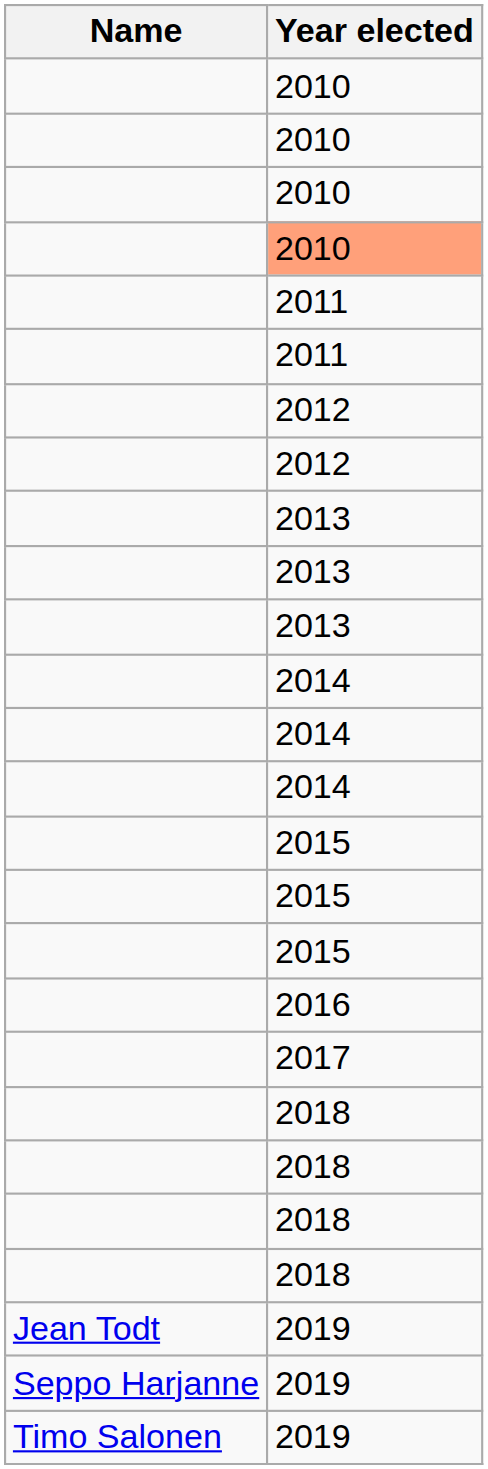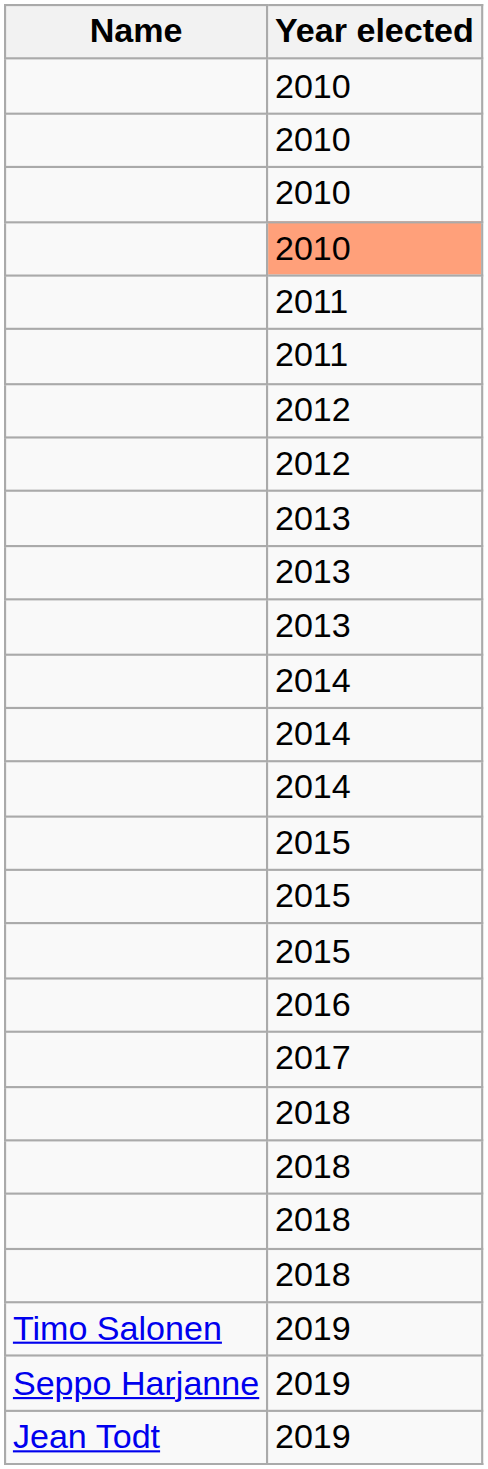row 25 | Name: Jean Todt -> Timo Salonen
row 27 | Name: Timo Salonen -> Jean Todt
